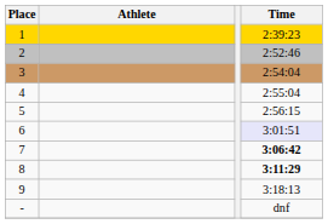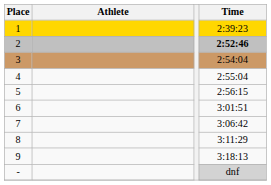2 | Time: normal -> bold
6 | Time: lavender background -> no background
7 | Time: bold -> normal
8 | Time: bold -> normal
- | Time: no background -> lightgrey background
